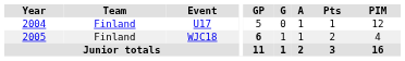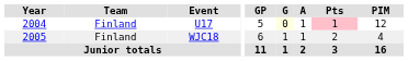U17 | G: no background -> lightyellow background
U17 | Pts: no background -> pink background
WJC18 | GP: bold -> normal
